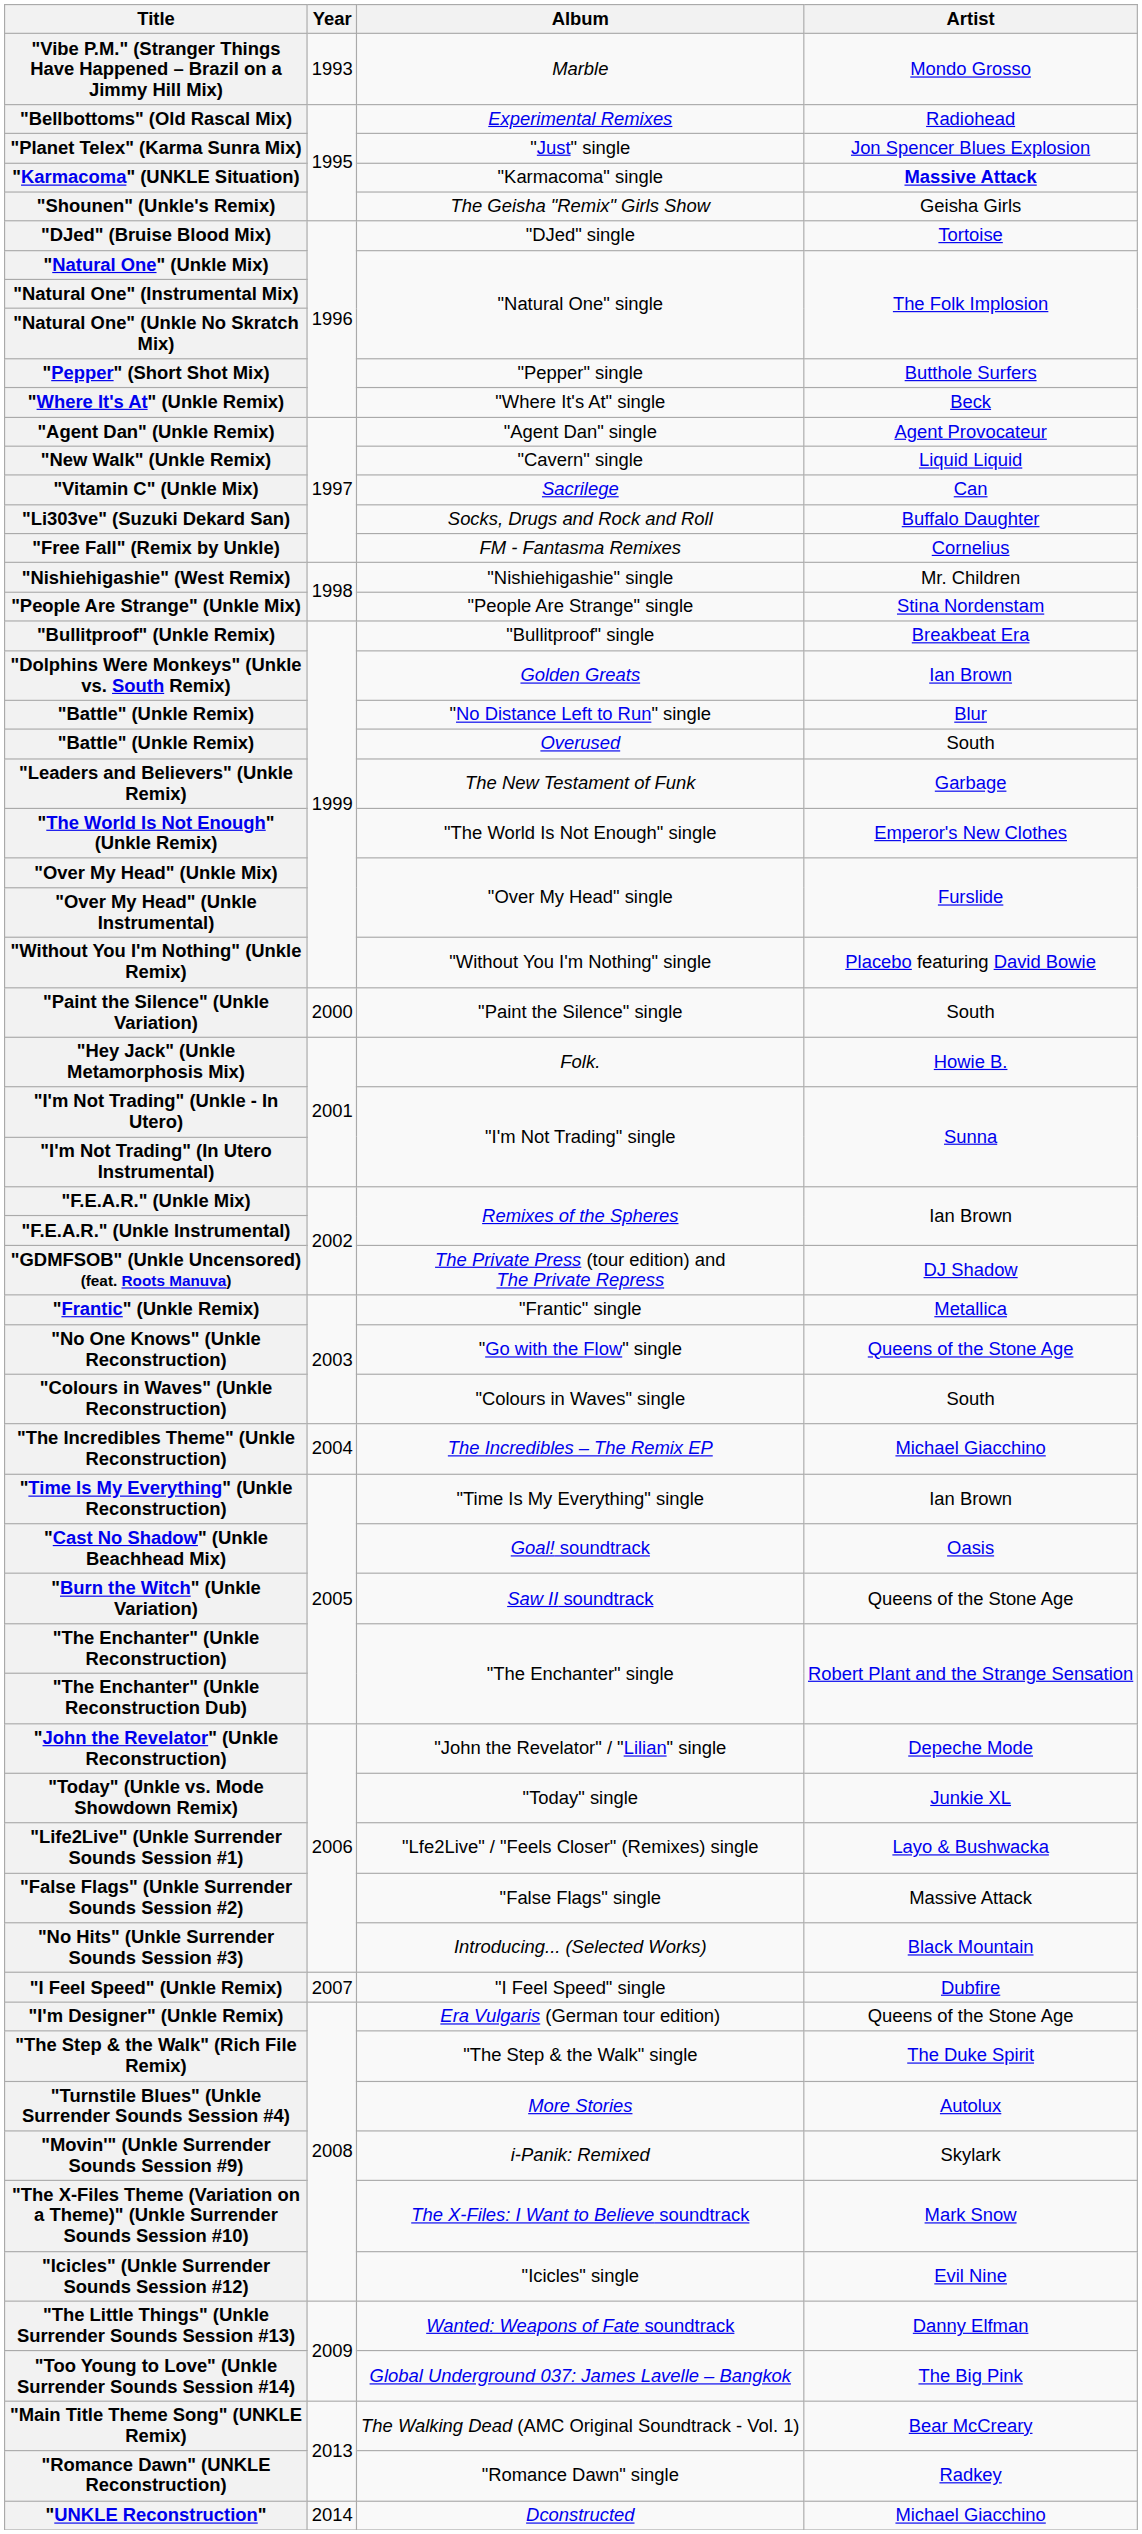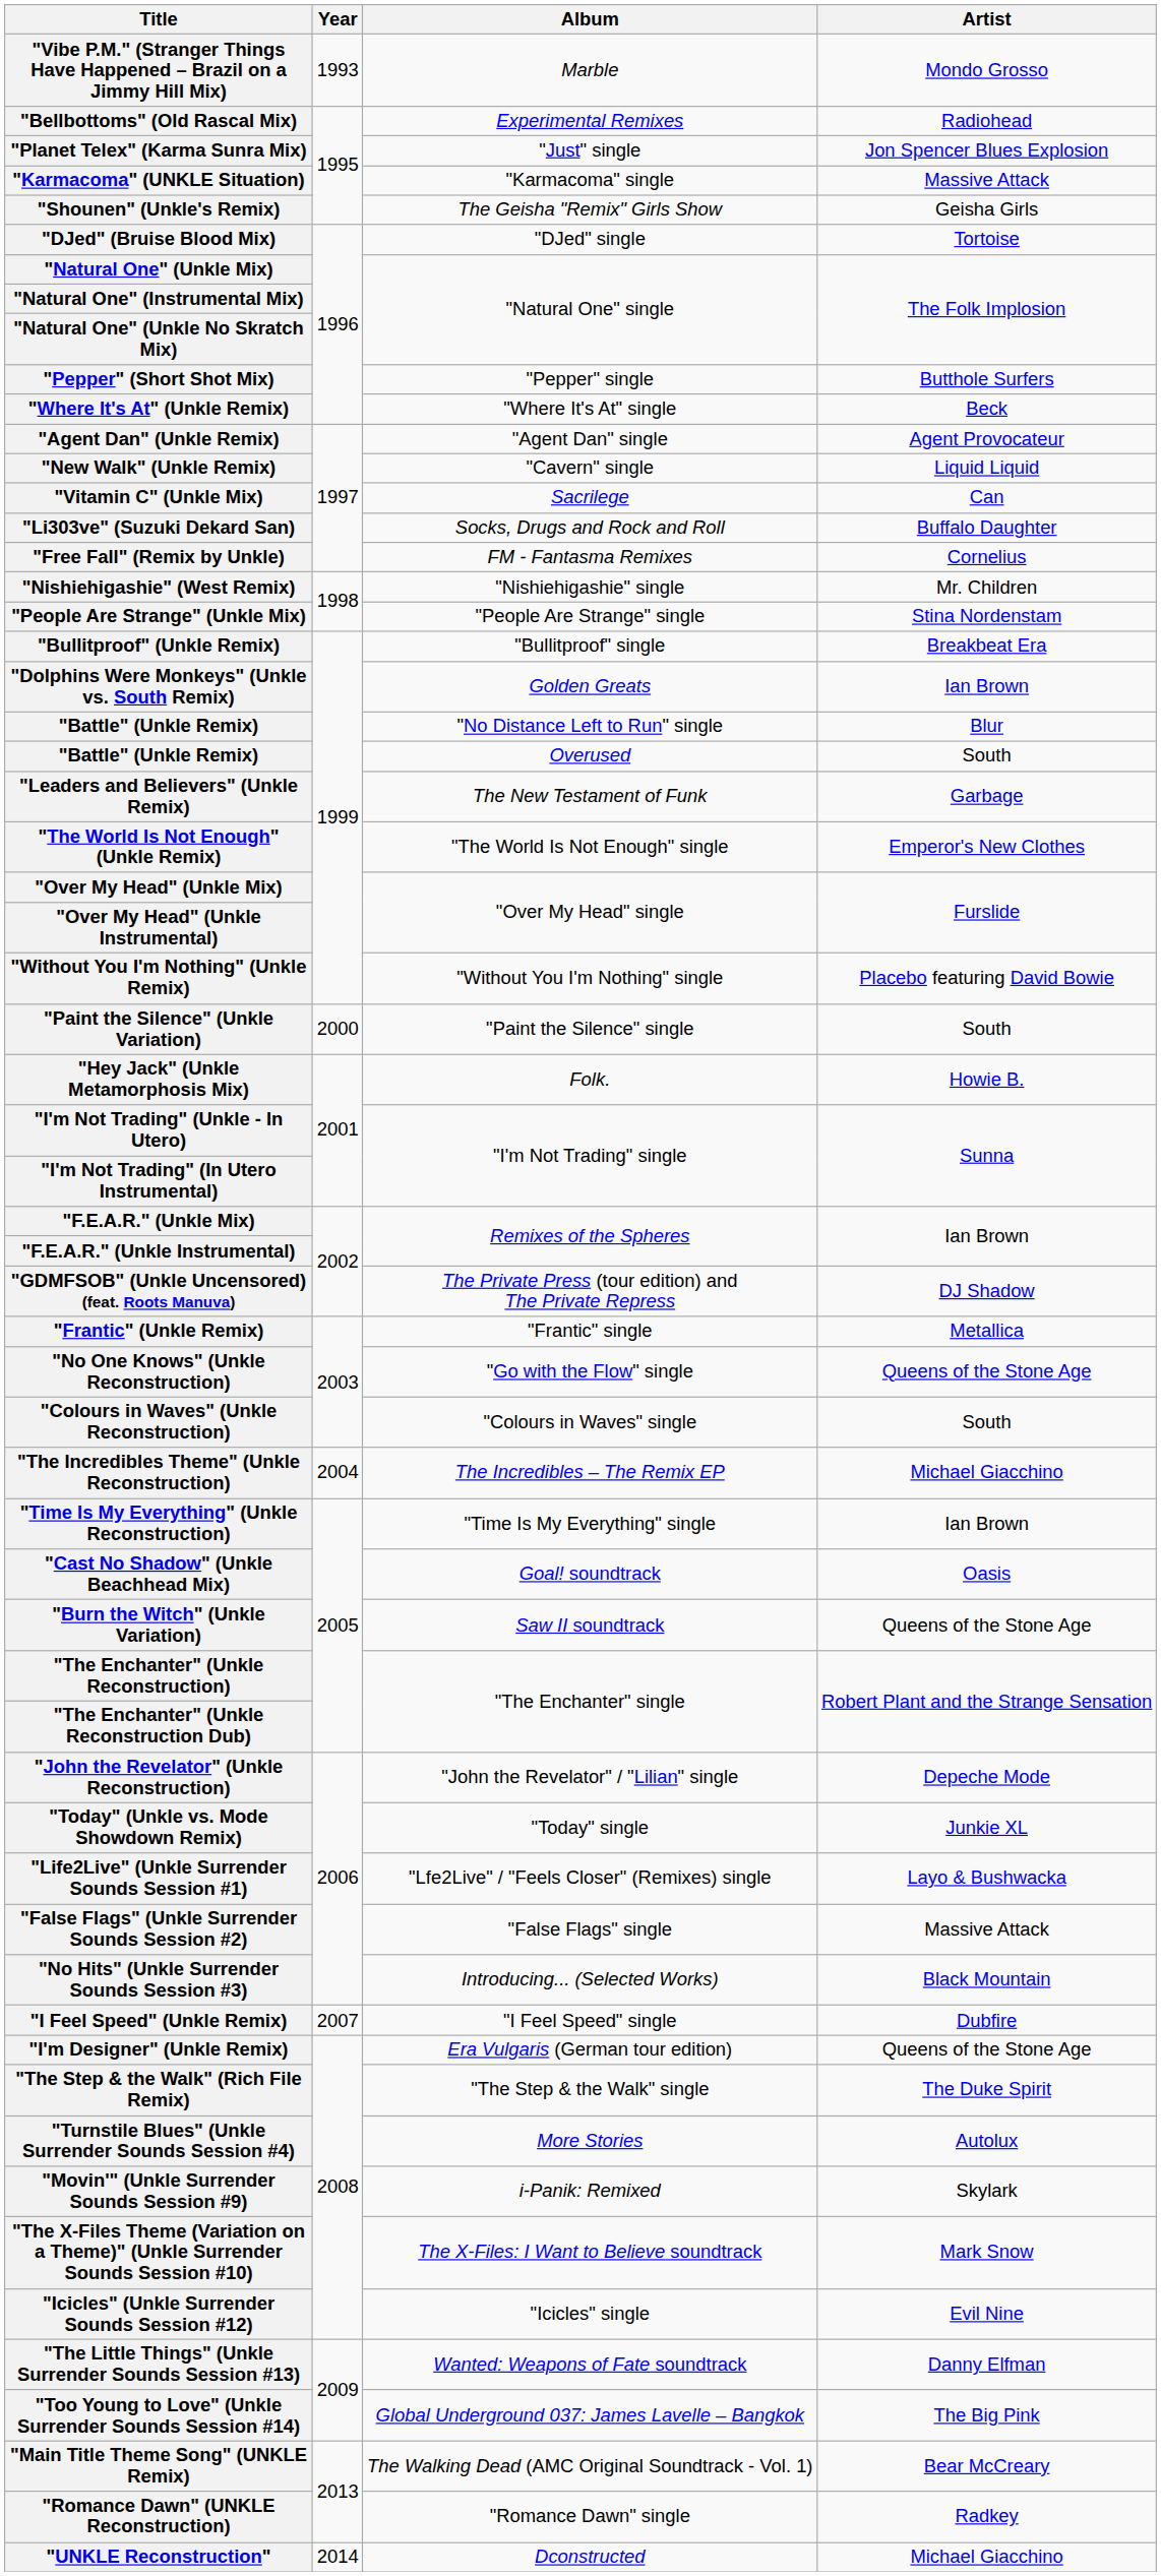"Karmacoma" (UNKLE Situation) | Artist: bold -> normal
